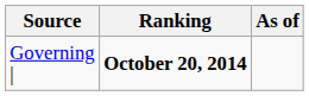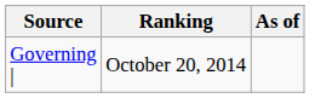row 2 | Ranking: bold -> normal
